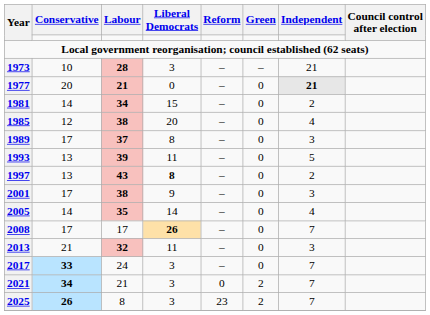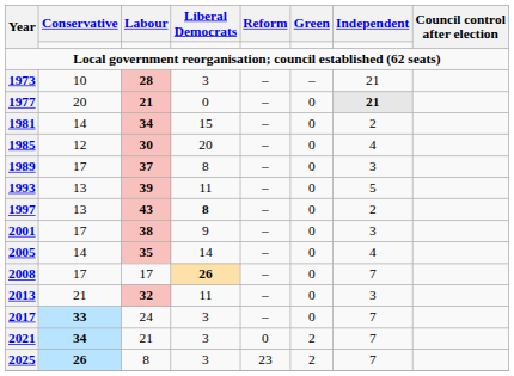1985 | Labour: 38 -> 30
